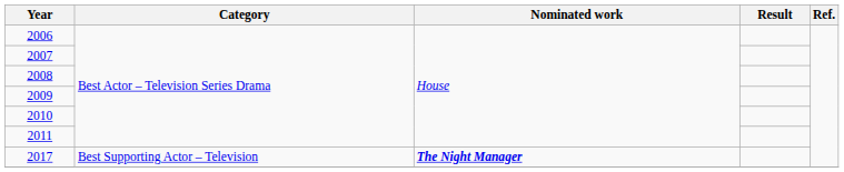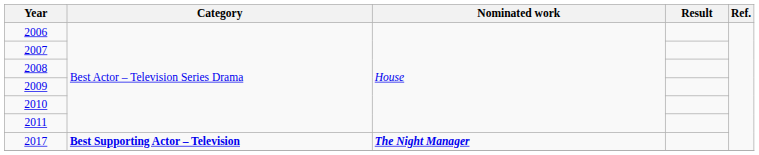2017 | Category: normal -> bold
